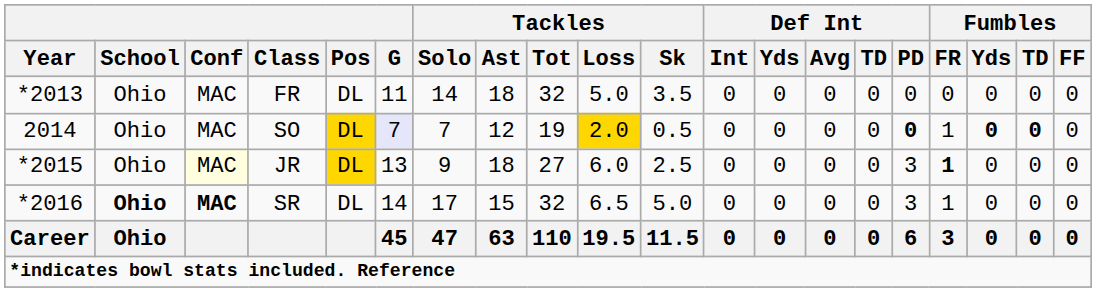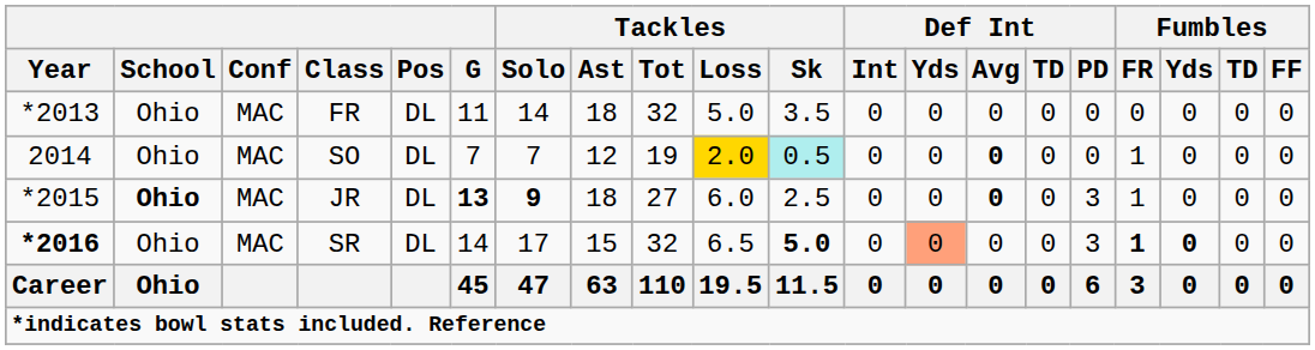SO | Pos: gold background -> no background
SO | G: lavender background -> no background
SO | Tackles / Sk: no background -> paleturquoise background
SO | Def Int / Avg: normal -> bold
SO | Def Int / PD: bold -> normal
SO | Fumbles / Yds: bold -> normal
SO | Fumbles / TD: bold -> normal
JR | School: normal -> bold
JR | Conf: lightyellow background -> no background
JR | Pos: gold background -> no background
JR | G: normal -> bold
JR | Tackles / Solo: normal -> bold
JR | Def Int / Avg: normal -> bold
JR | Fumbles / FR: bold -> normal
SR | Year: normal -> bold
SR | School: bold -> normal
SR | Conf: bold -> normal
SR | Tackles / Sk: normal -> bold
SR | Def Int / Yds: no background -> lightsalmon background
SR | Fumbles / FR: normal -> bold
SR | Fumbles / Yds: normal -> bold
